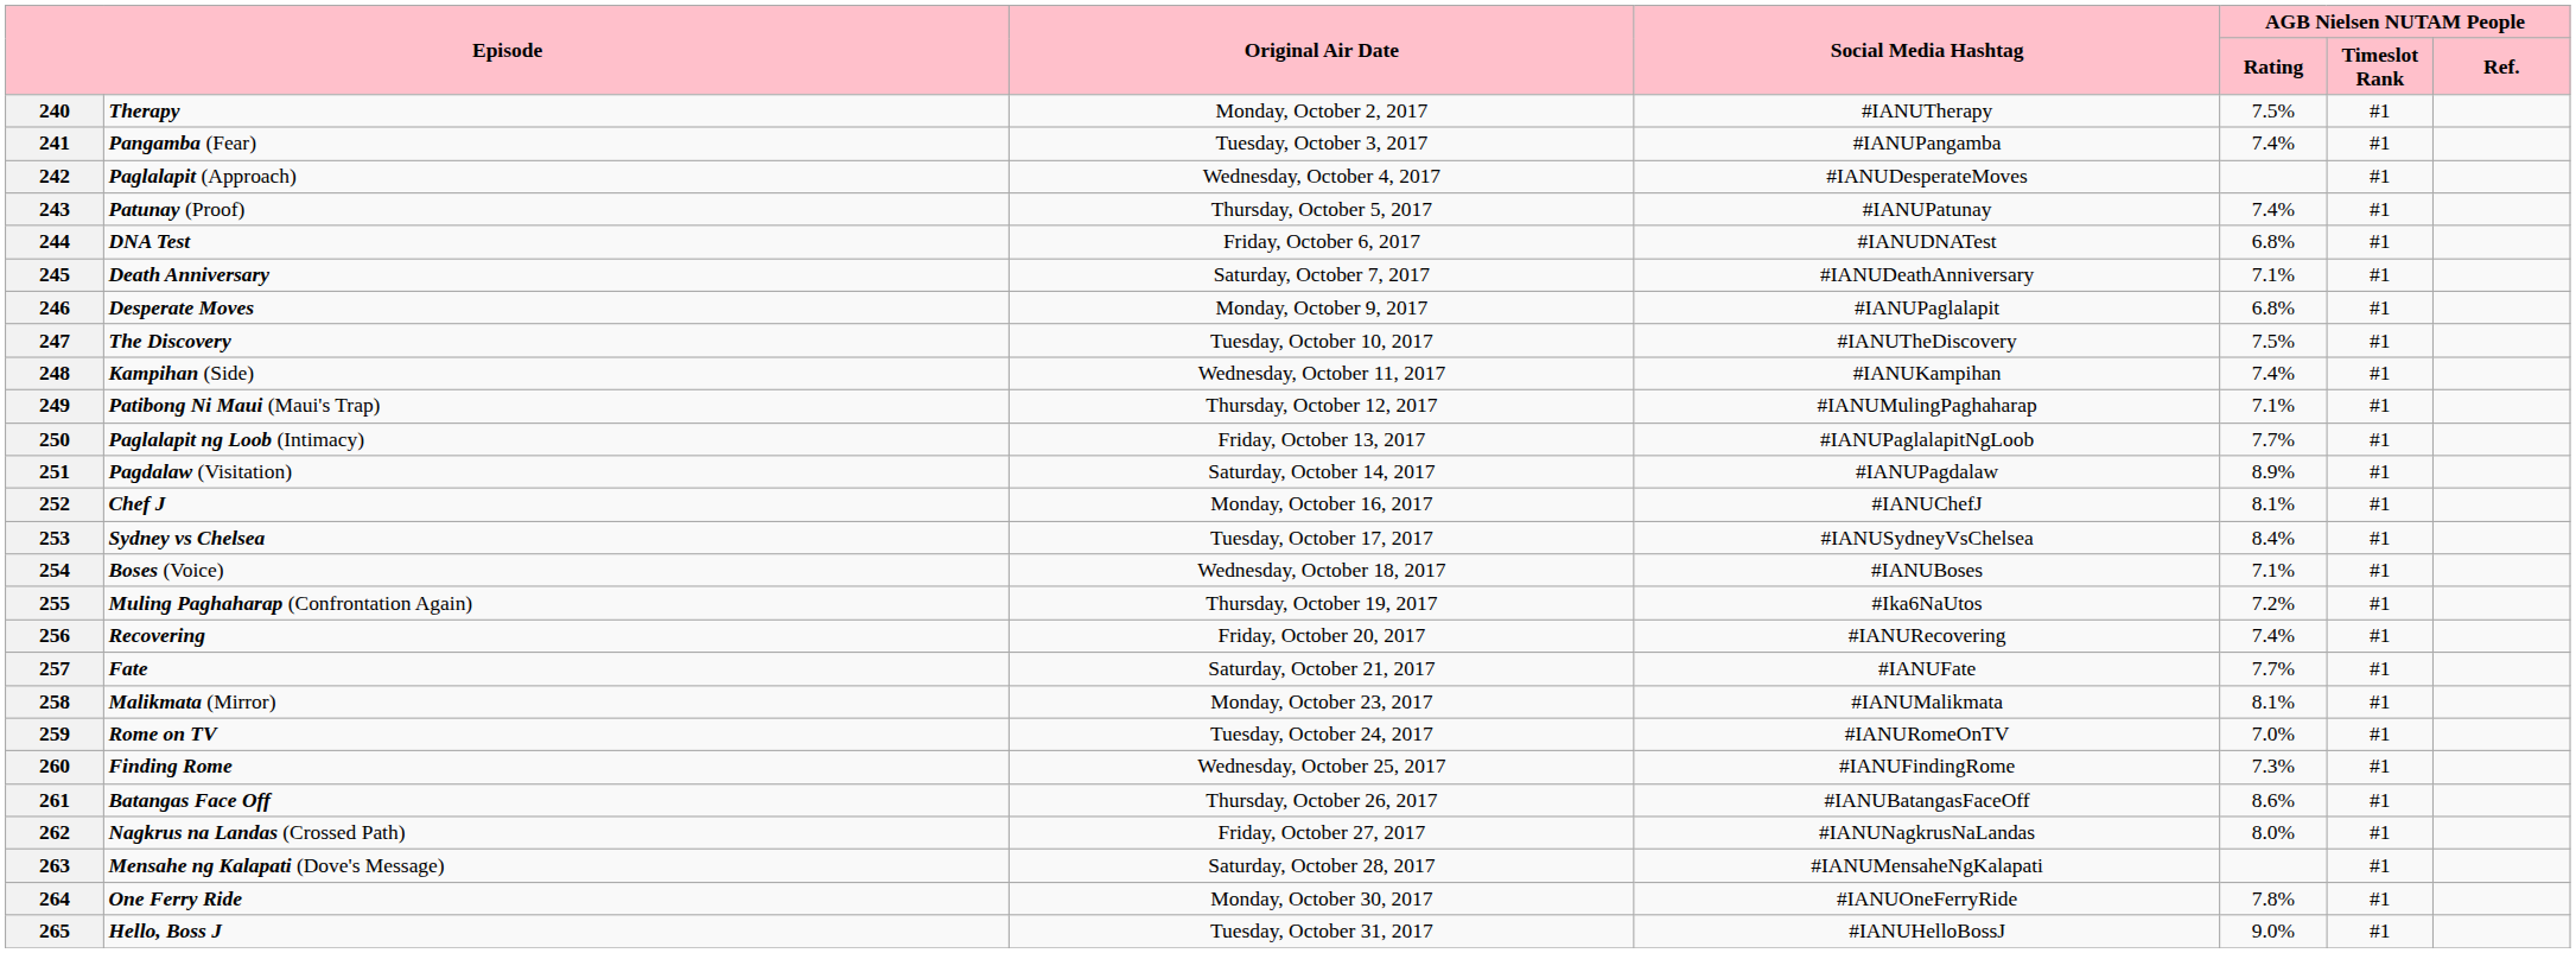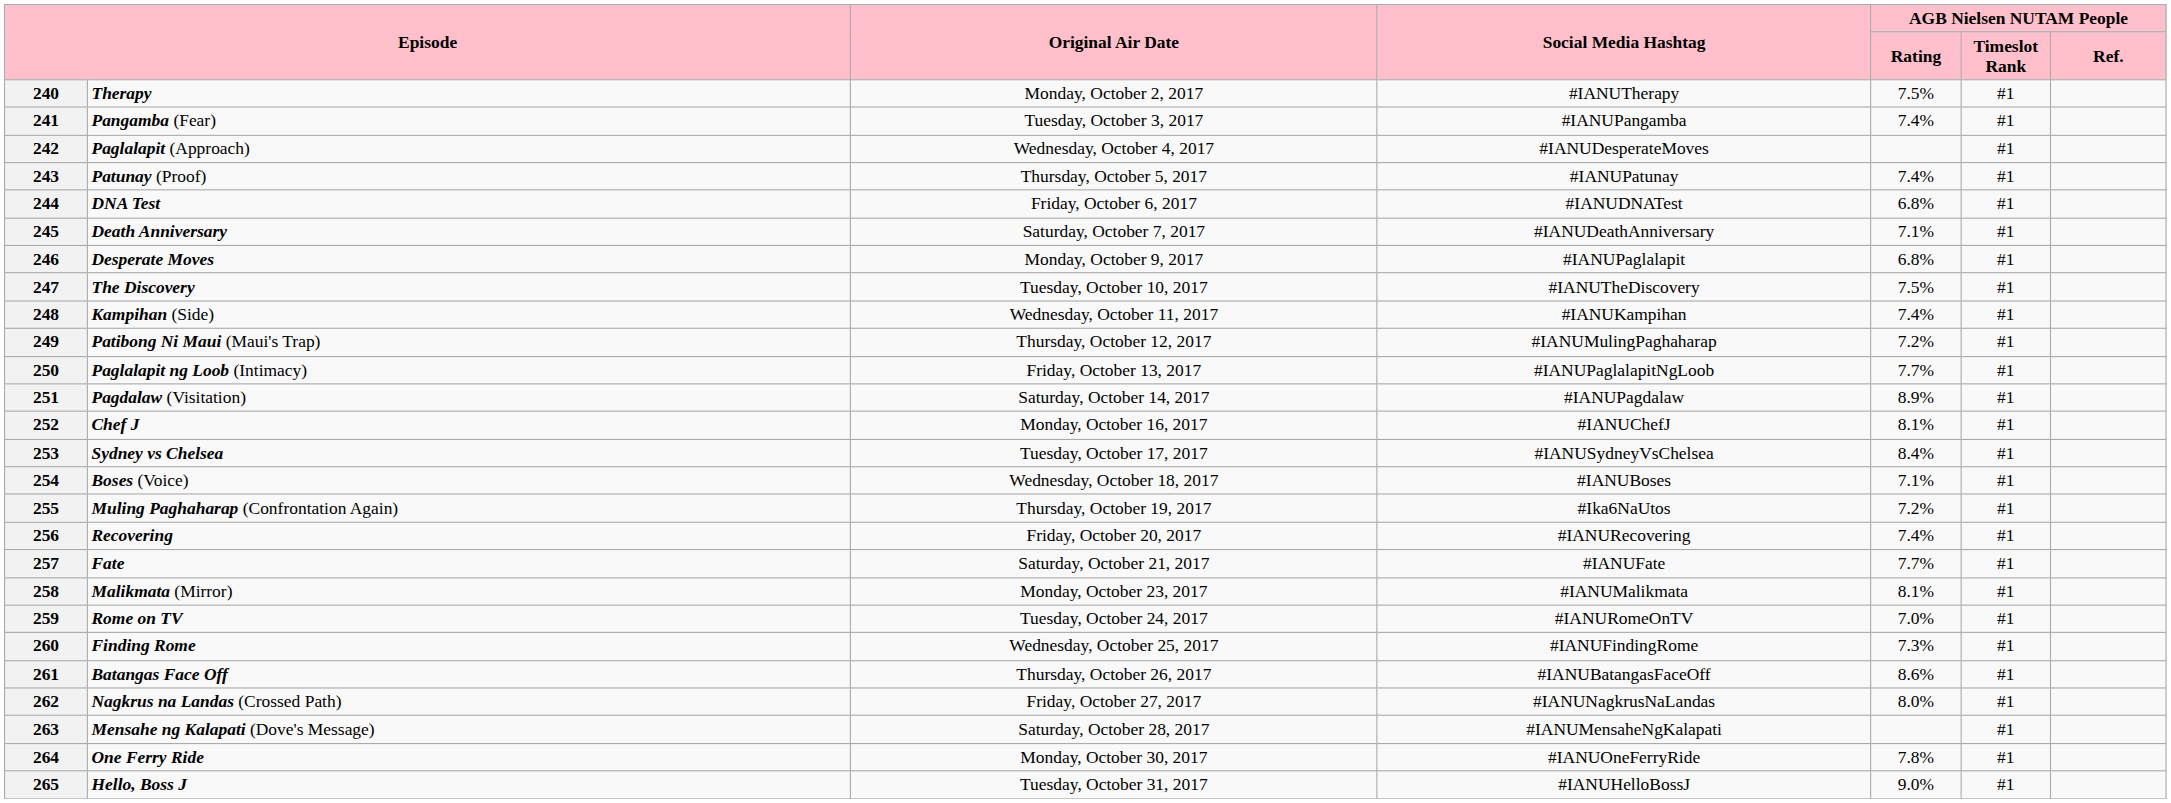249 | AGB Nielsen NUTAM People / Rating: 7.1% -> 7.2%
